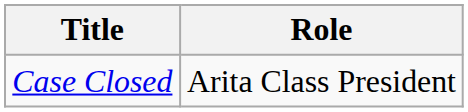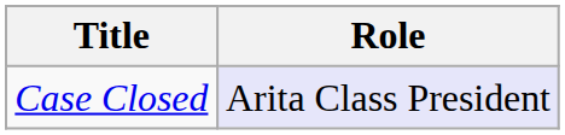Case Closed | Role: no background -> lavender background
